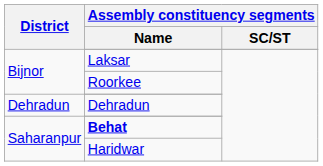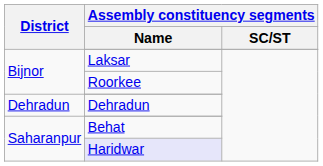Behat | Assembly constituency segments / Name: bold -> normal
Haridwar | Assembly constituency segments / Name: no background -> lavender background
